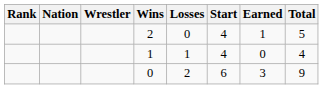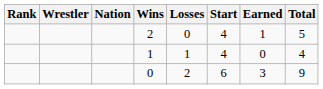columns swapped: Wrestler <-> Nation
